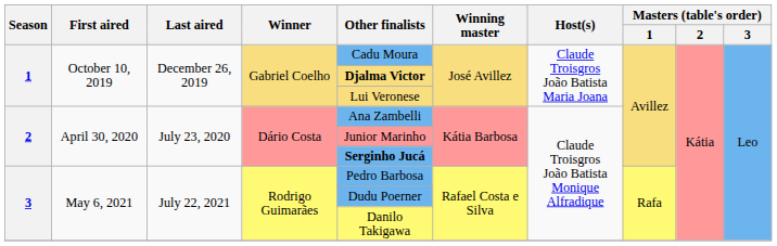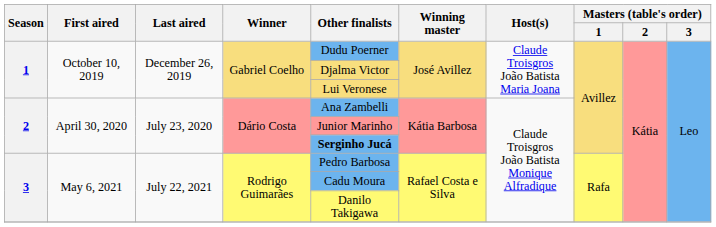row 3 | Other finalists: Cadu Moura -> Dudu Poerner
row 4 | Other finalists: bold -> normal
row 10 | Other finalists: Dudu Poerner -> Cadu Moura
